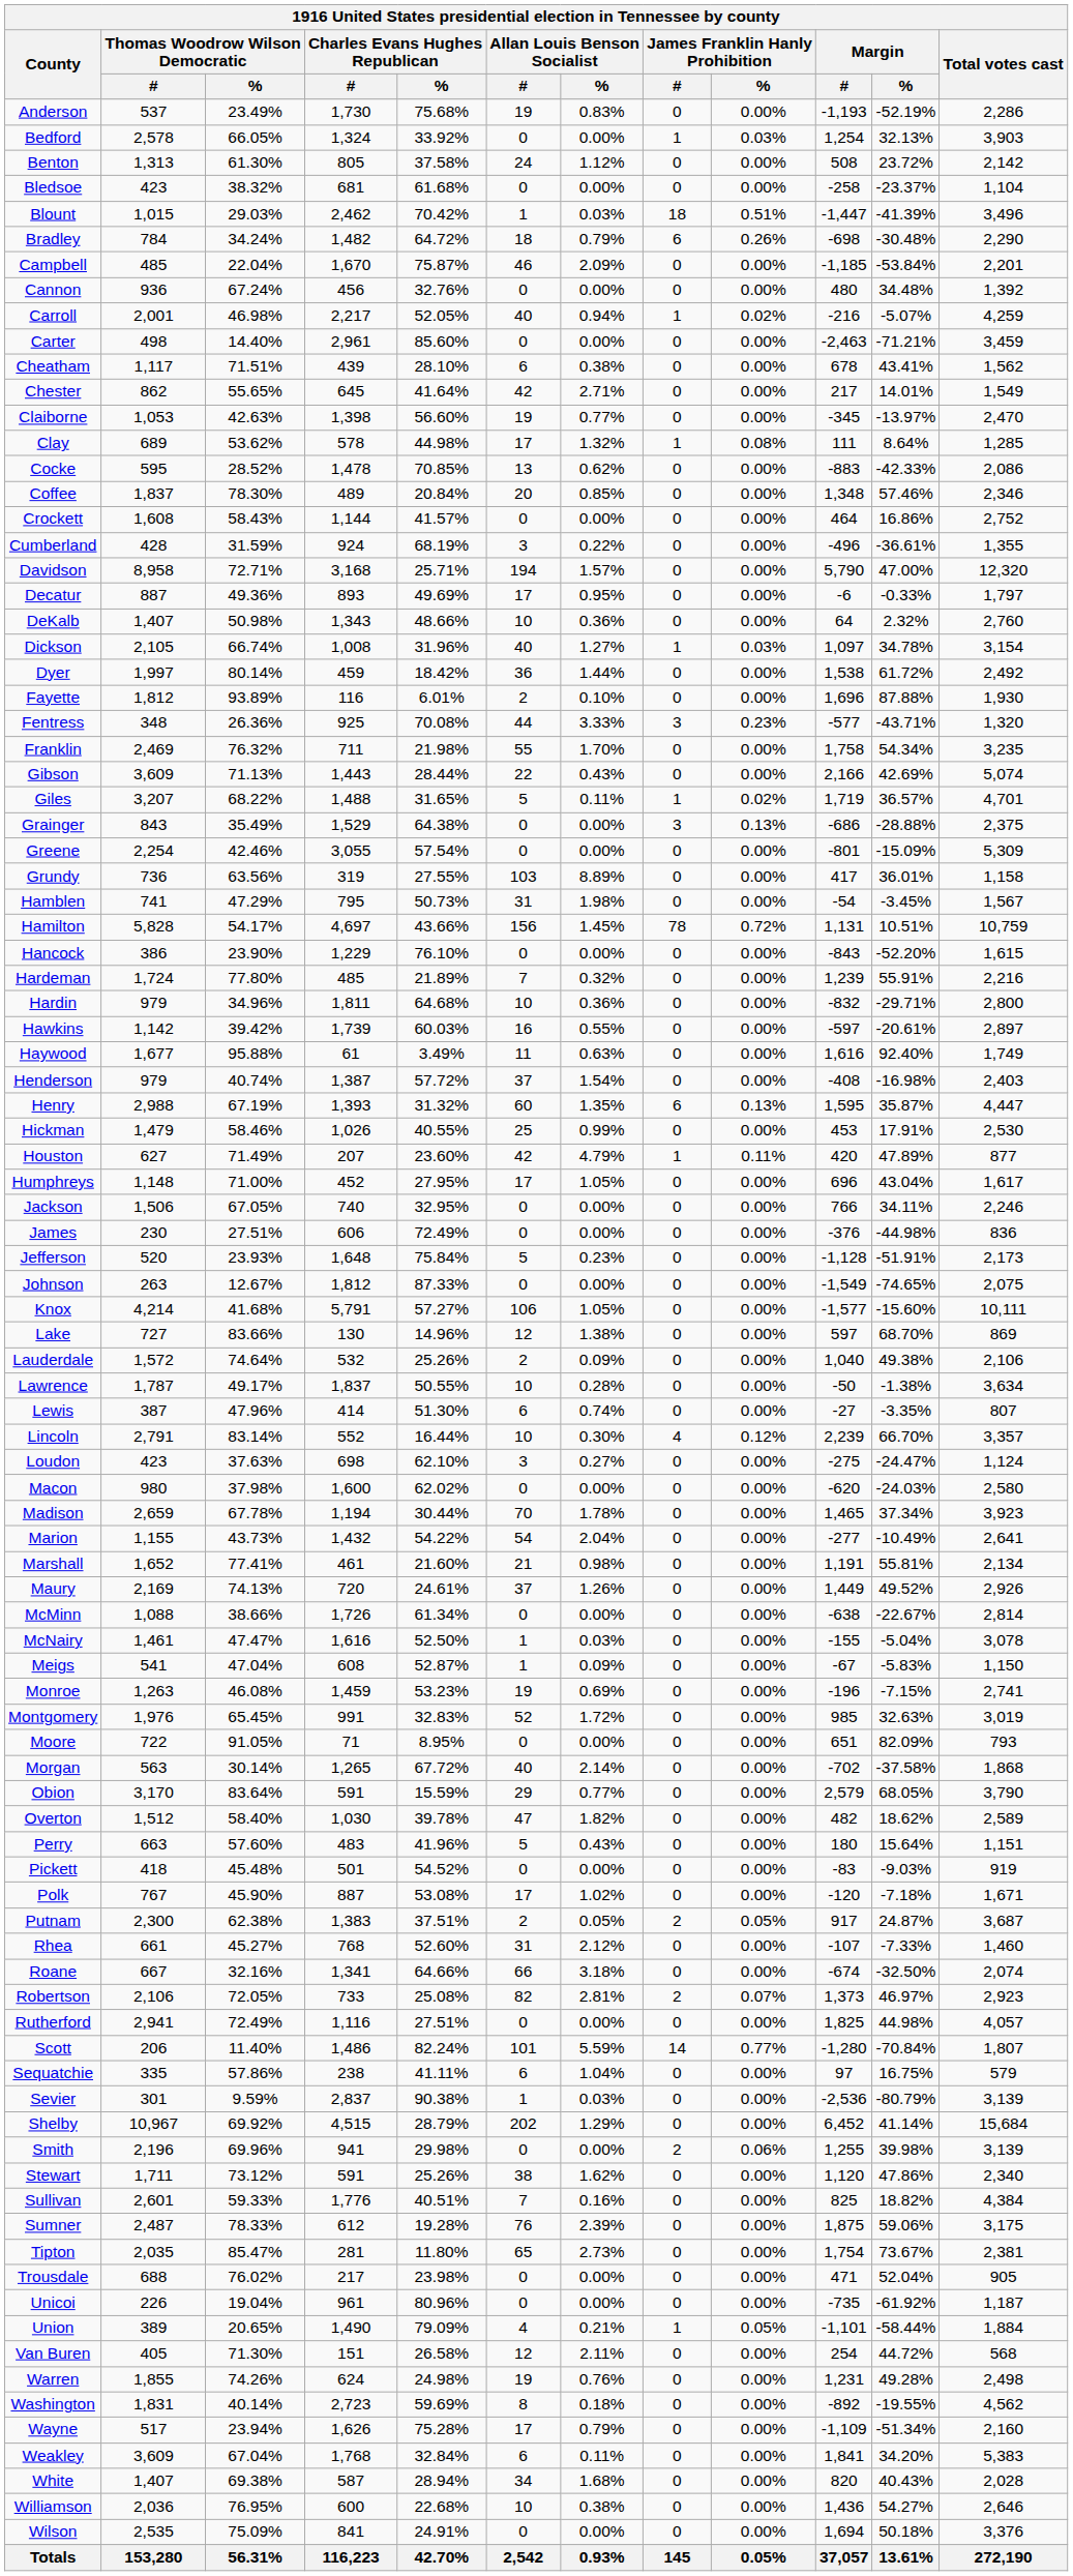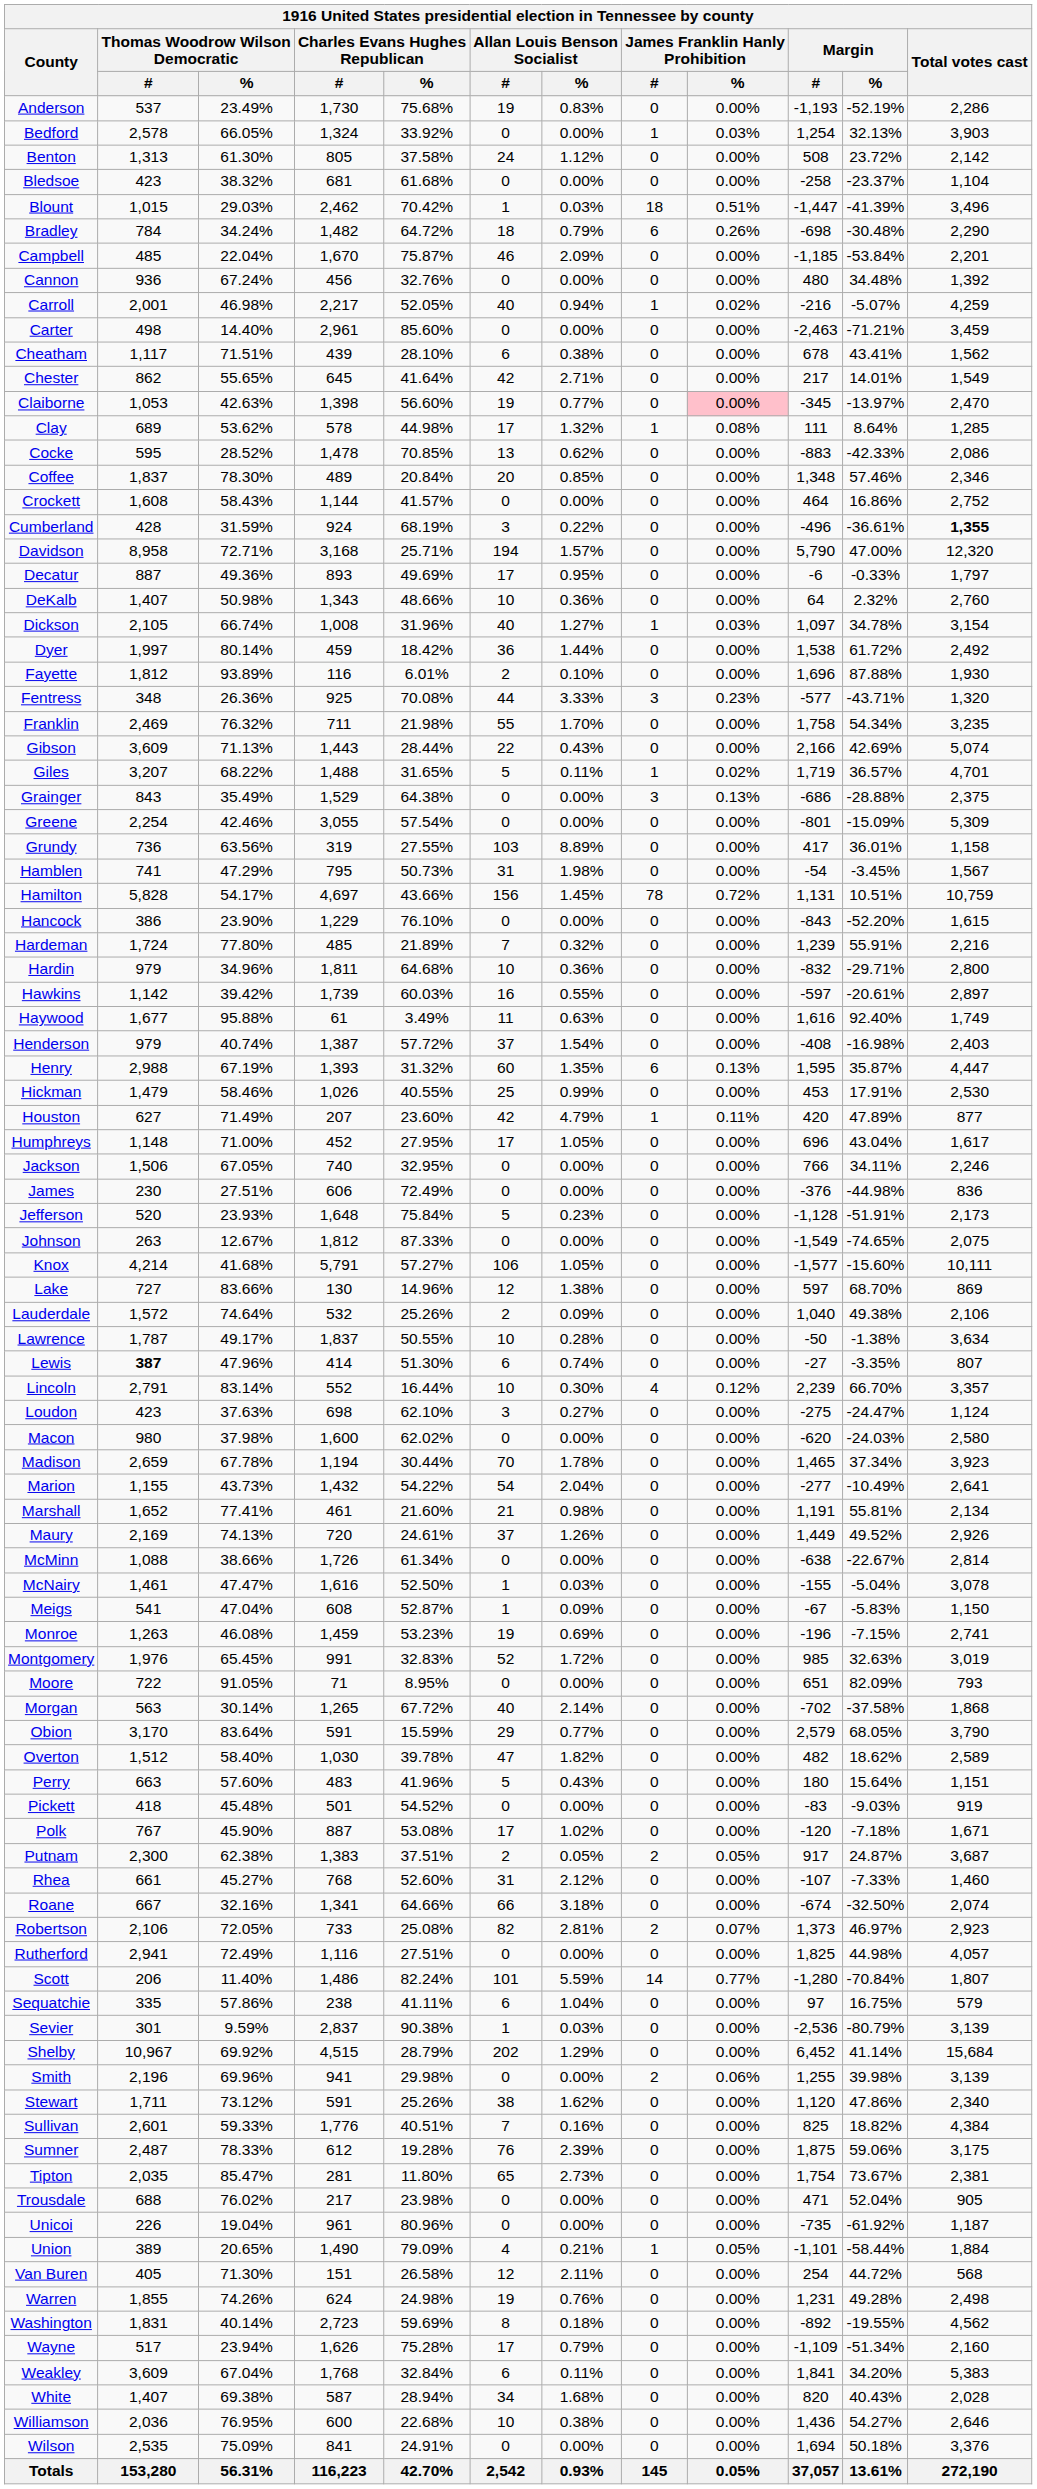Claiborne | James Franklin Hanly Prohibition / %: no background -> pink background
Cumberland | Total votes cast: normal -> bold
Lewis | Thomas Woodrow Wilson Democratic / #: normal -> bold
